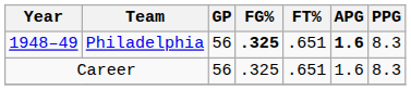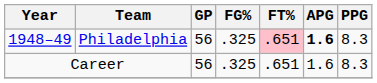1948–49 | FG%: bold -> normal
1948–49 | FT%: no background -> pink background
